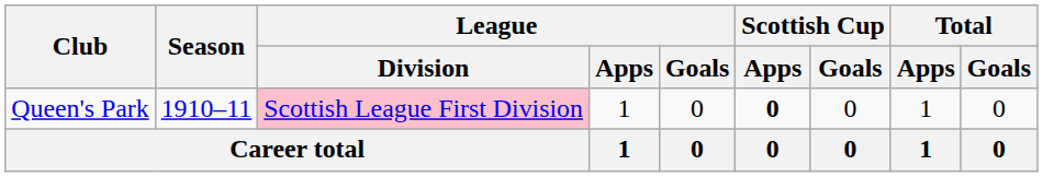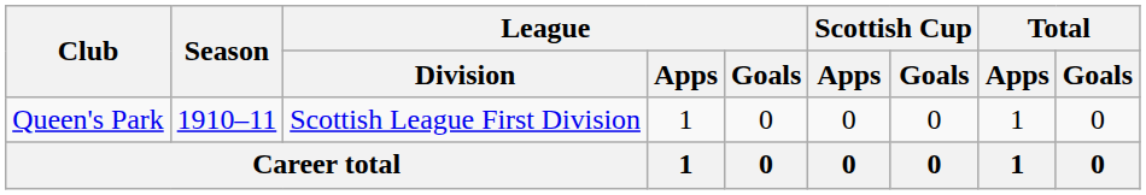Queen's Park | League / Division: pink background -> no background
Queen's Park | Scottish Cup / Apps: bold -> normal
